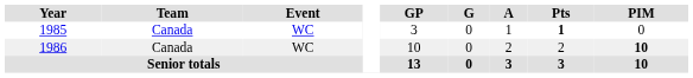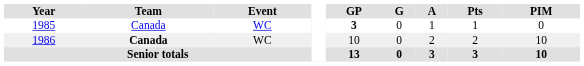1985 | GP: normal -> bold
1985 | Pts: bold -> normal
1986 | Team: normal -> bold
1986 | PIM: bold -> normal
